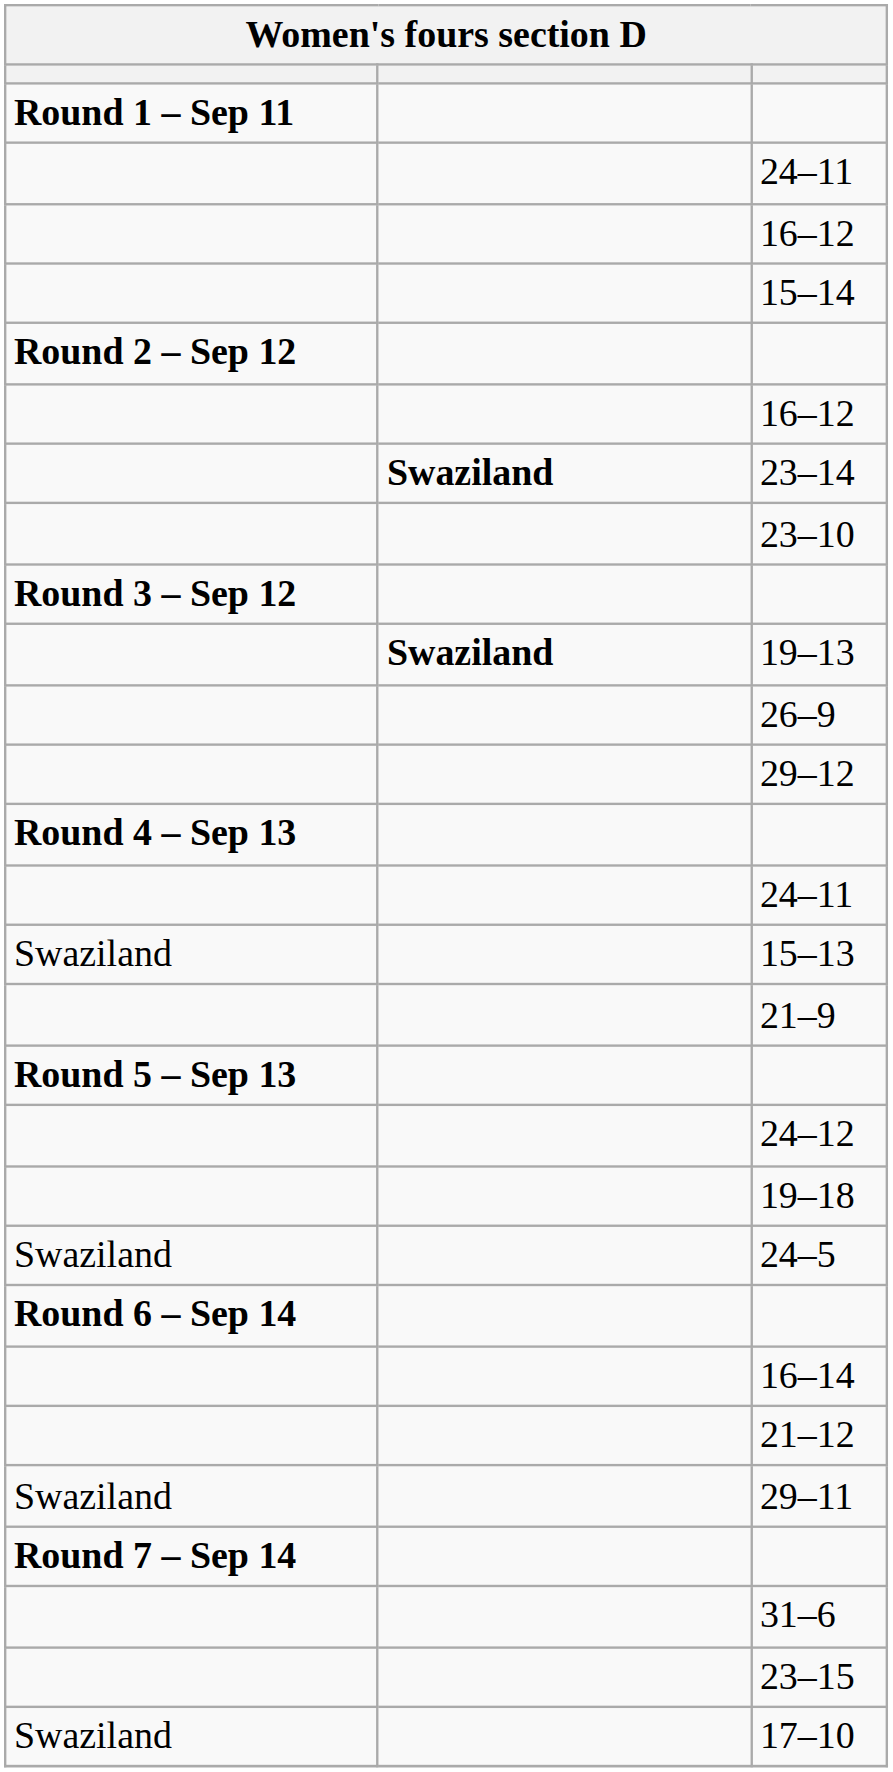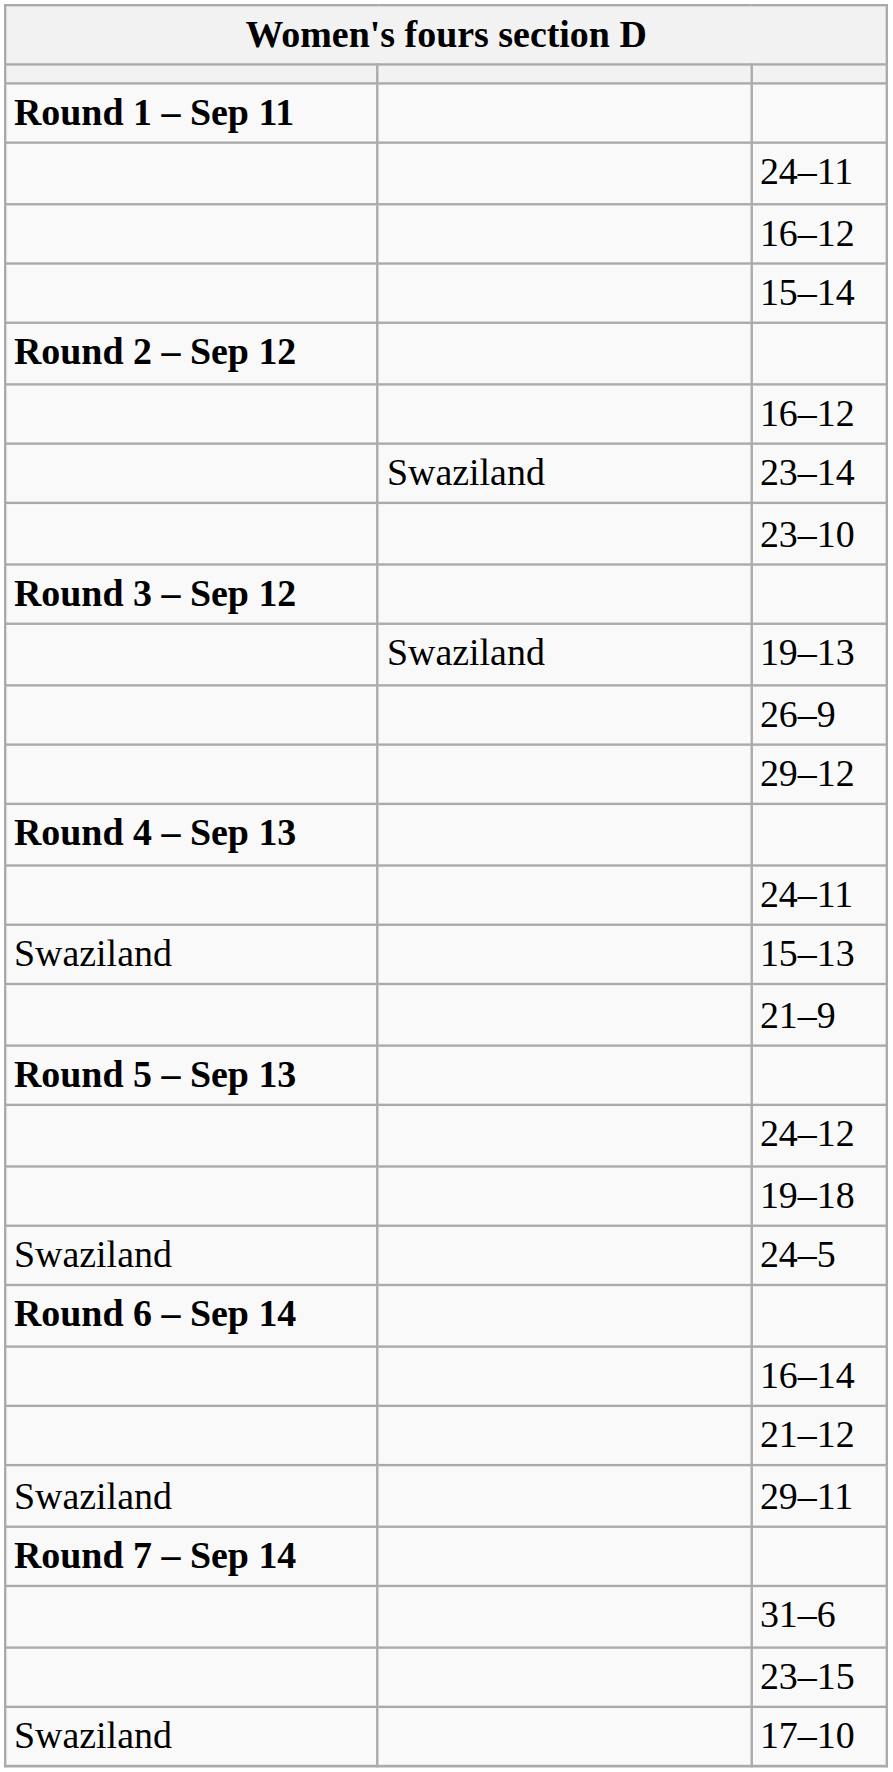23–14 | column 2: bold -> normal
19–13 | column 2: bold -> normal
